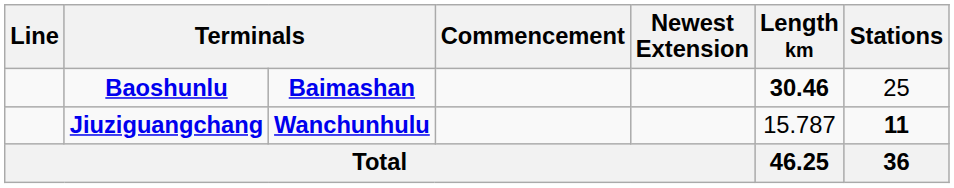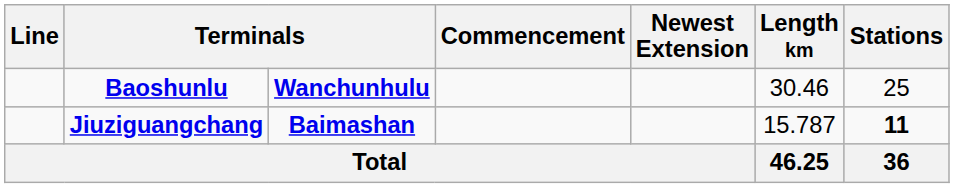Baoshunlu | column 3: Baimashan -> Wanchunhulu
Baoshunlu | Length km: bold -> normal
Jiuziguangchang | column 3: Wanchunhulu -> Baimashan
